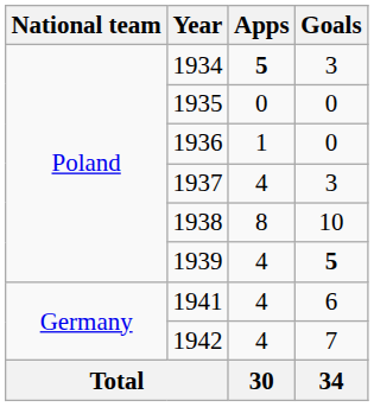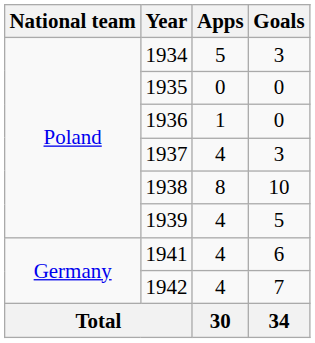1934 | Apps: bold -> normal
1939 | Goals: bold -> normal
